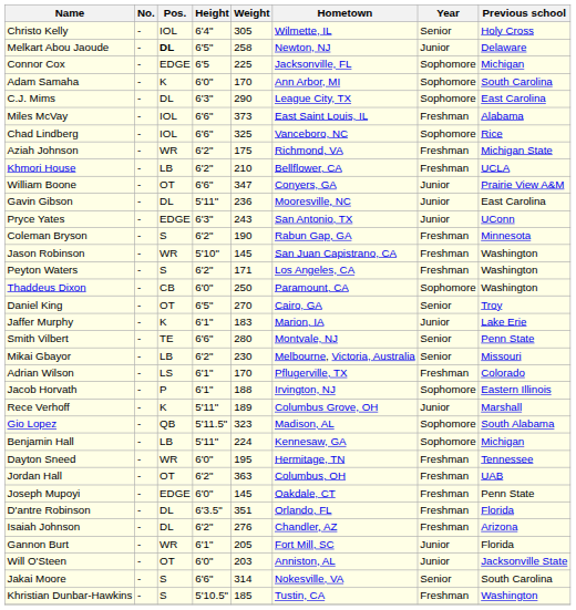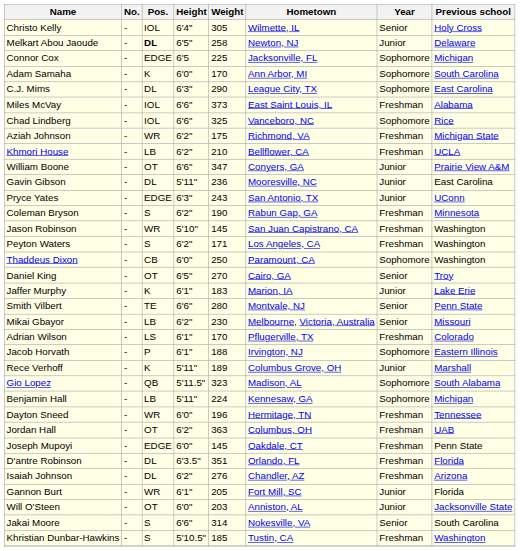Dayton Sneed | Weight: 195 -> 196
